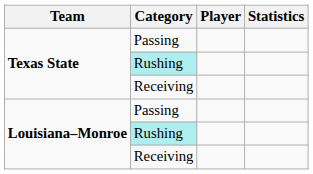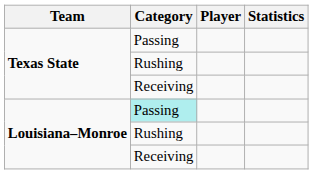Texas State / Rushing | Category: paleturquoise background -> no background
Louisiana–Monroe / Passing | Category: no background -> paleturquoise background
Louisiana–Monroe / Rushing | Category: paleturquoise background -> no background
